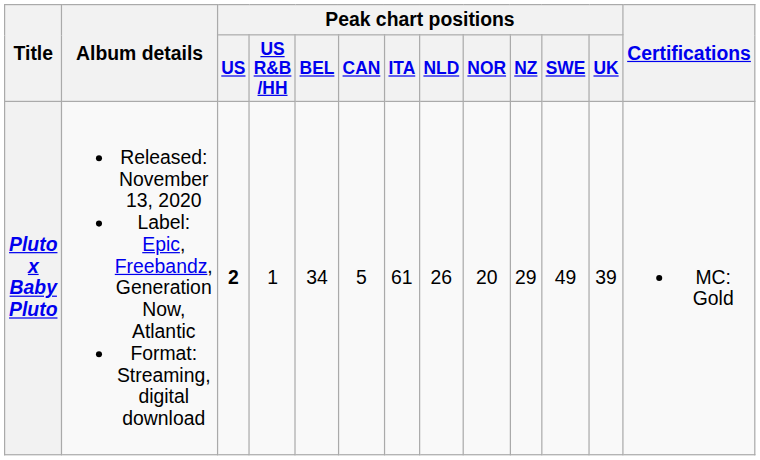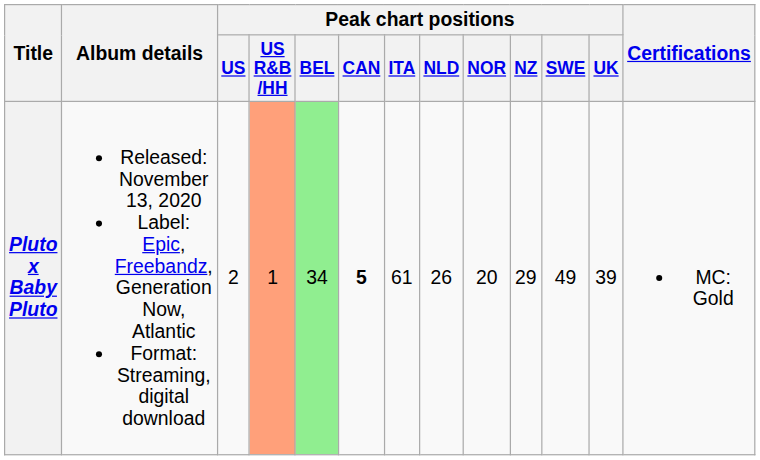Pluto x Baby Pluto | Peak chart positions / US: bold -> normal
Pluto x Baby Pluto | Peak chart positions / US R&B /HH: no background -> lightsalmon background
Pluto x Baby Pluto | Peak chart positions / BEL: no background -> lightgreen background
Pluto x Baby Pluto | Peak chart positions / CAN: normal -> bold
